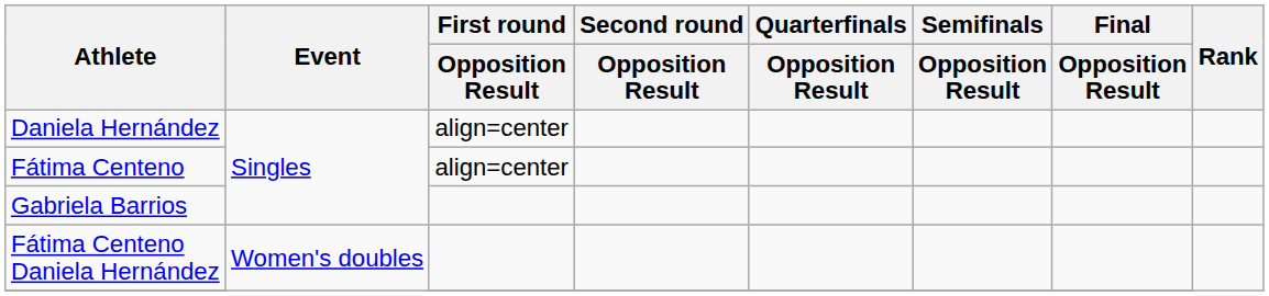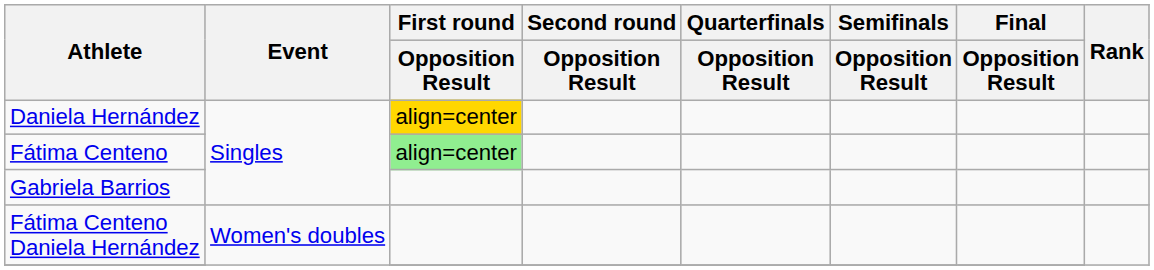Daniela Hernández | First round / Opposition Result: no background -> gold background
Fátima Centeno | First round / Opposition Result: no background -> lightgreen background
